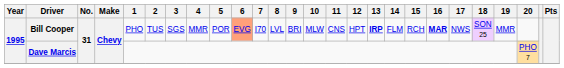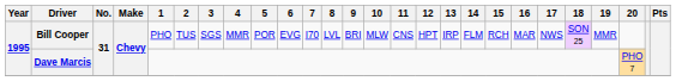Bill Cooper | 6: lightsalmon background -> no background
Bill Cooper | 13: bold -> normal
Bill Cooper | 16: bold -> normal
